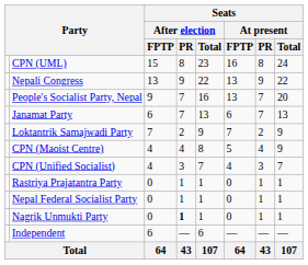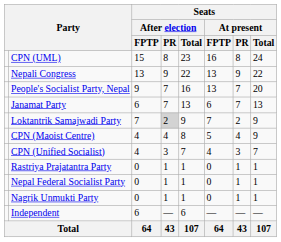Loktantrik Samajwadi Party | Seats / After election / PR: no background -> lightgrey background
Nagrik Unmukti Party | Seats / After election / PR: bold -> normal
